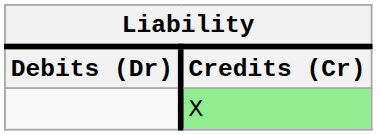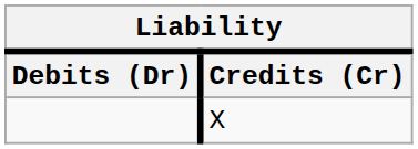row 3 | Credits (Cr): lightgreen background -> no background
